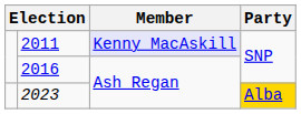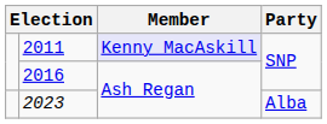2023 | Party: gold background -> no background
